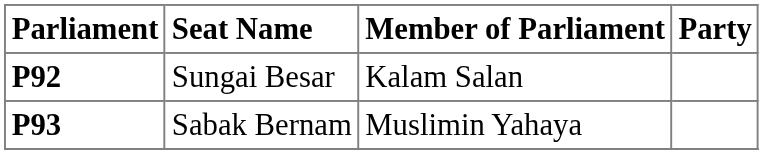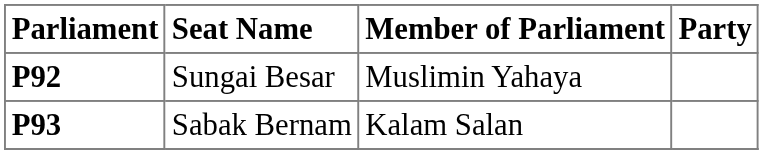P92 | Member of Parliament: Kalam Salan -> Muslimin Yahaya
P93 | Member of Parliament: Muslimin Yahaya -> Kalam Salan
